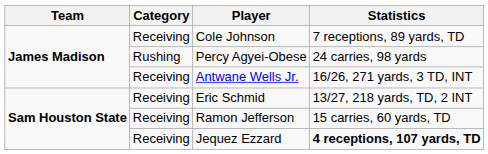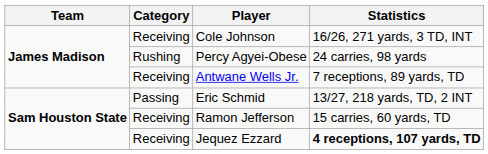Cole Johnson | Statistics: 7 receptions, 89 yards, TD -> 16/26, 271 yards, 3 TD, INT
Antwane Wells Jr. | Statistics: 16/26, 271 yards, 3 TD, INT -> 7 receptions, 89 yards, TD
Eric Schmid | Category: Receiving -> Passing
